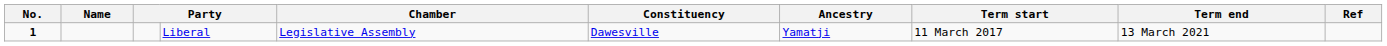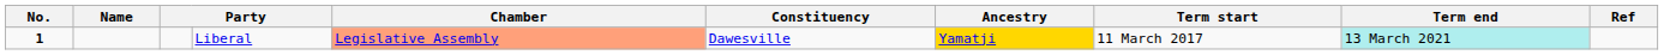Liberal | Chamber: no background -> lightsalmon background
Liberal | Ancestry: no background -> gold background
Liberal | Term end: no background -> paleturquoise background
